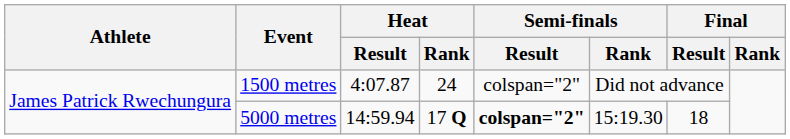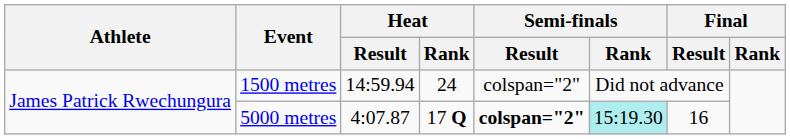1500 metres | Heat / Result: 4:07.87 -> 14:59.94
5000 metres | Heat / Result: 14:59.94 -> 4:07.87
5000 metres | Semi-finals / Rank: no background -> paleturquoise background
5000 metres | Final / Result: 18 -> 16
